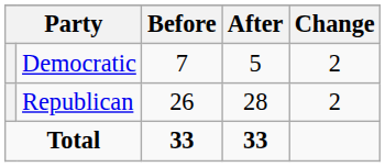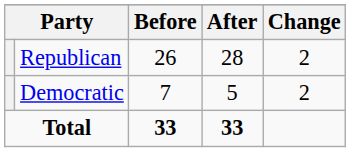rows swapped: Republican <-> Democratic
